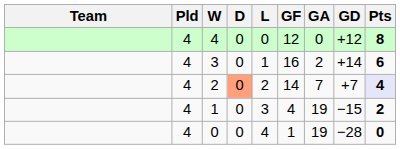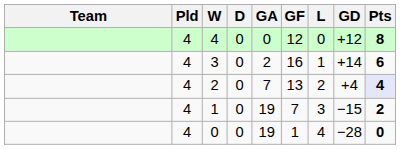columns swapped: L <-> GA
row 4 | D: lightsalmon background -> no background
row 4 | GF: 14 -> 13
row 4 | GD: +7 -> +4
row 5 | GF: 4 -> 7
